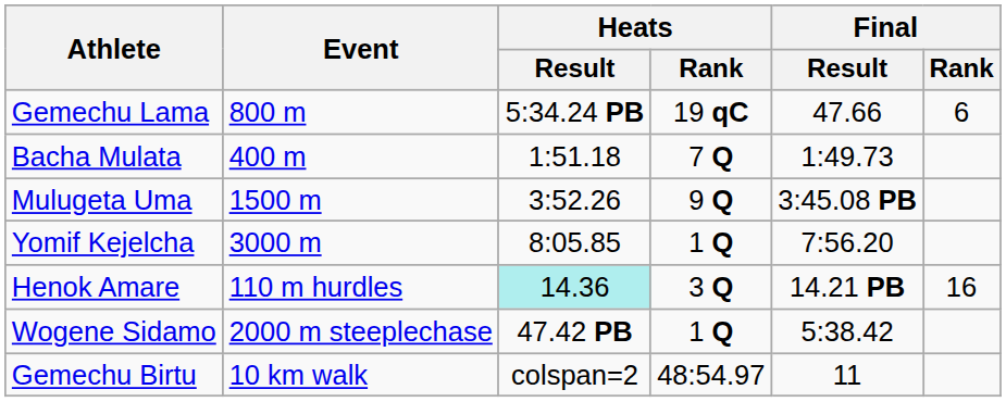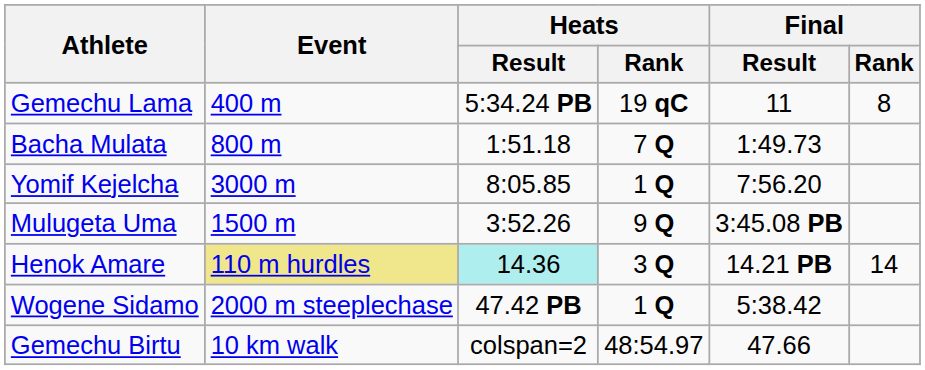Gemechu Lama | Event: 800 m -> 400 m
Gemechu Lama | Final / Result: 47.66 -> 11
Gemechu Lama | Final / Rank: 6 -> 8
Bacha Mulata | Event: 400 m -> 800 m
rows swapped: Mulugeta Uma <-> Yomif Kejelcha
Henok Amare | Event: no background -> khaki background
Henok Amare | Final / Rank: 16 -> 14
Gemechu Birtu | Final / Result: 11 -> 47.66
